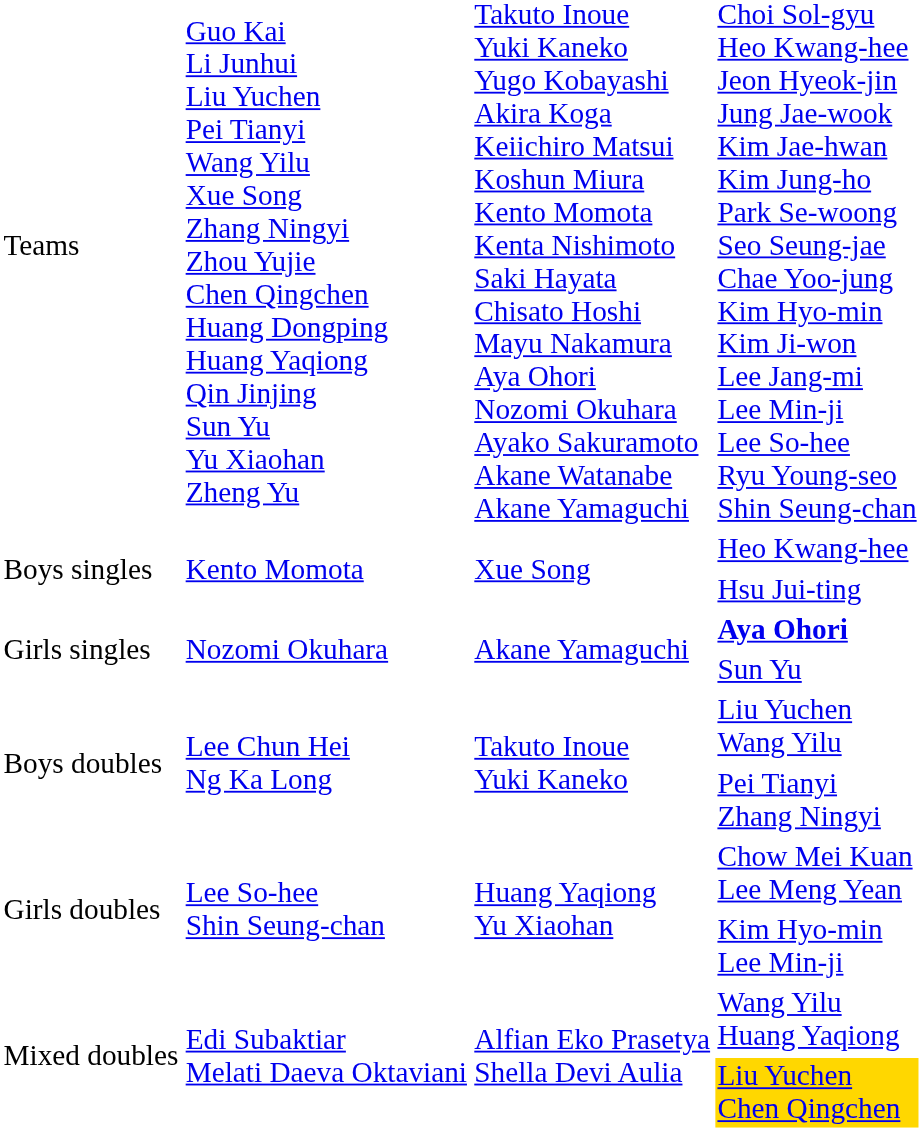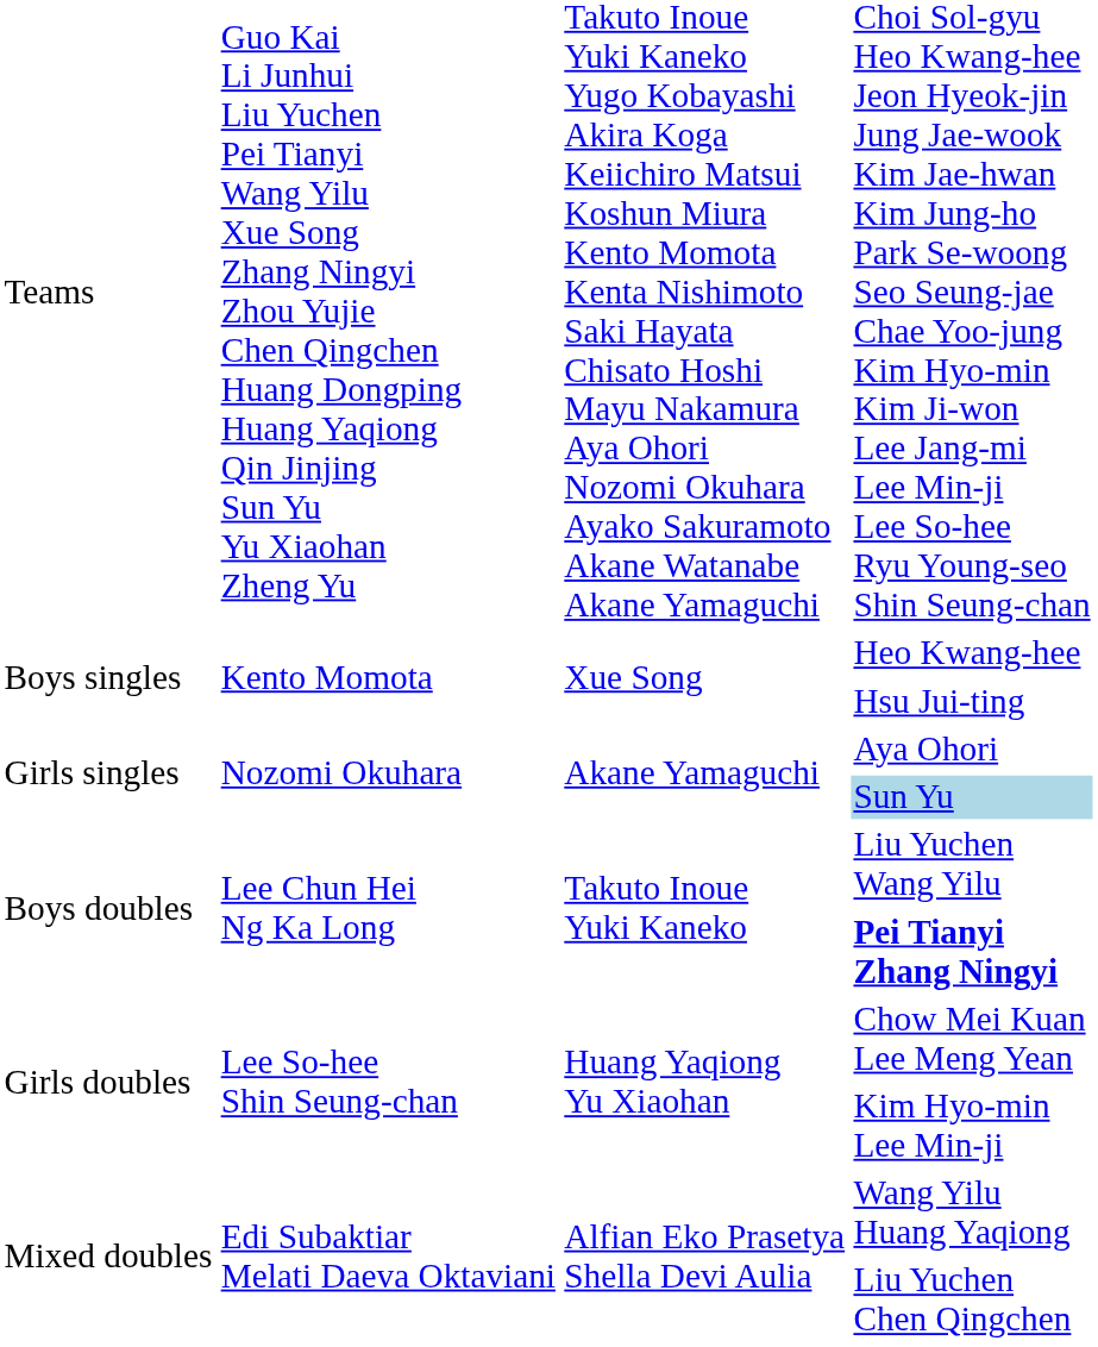Aya Ohori | column 4: bold -> normal
Sun Yu | column 4: no background -> lightblue background
Pei Tianyi Zhang Ningyi | column 4: normal -> bold
Liu Yuchen Chen Qingchen | column 4: gold background -> no background
